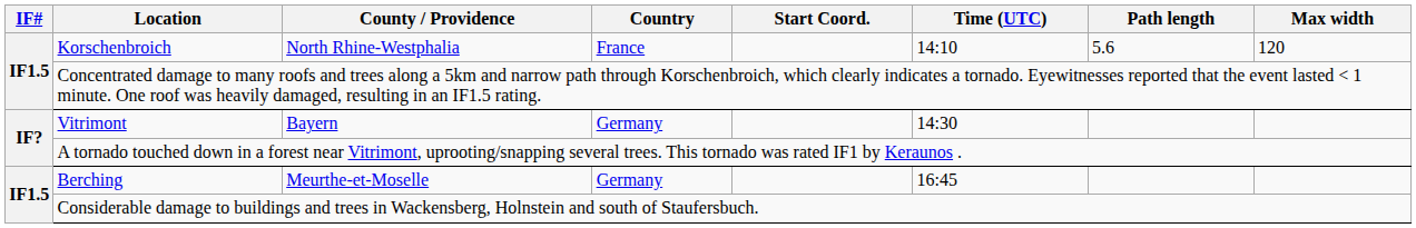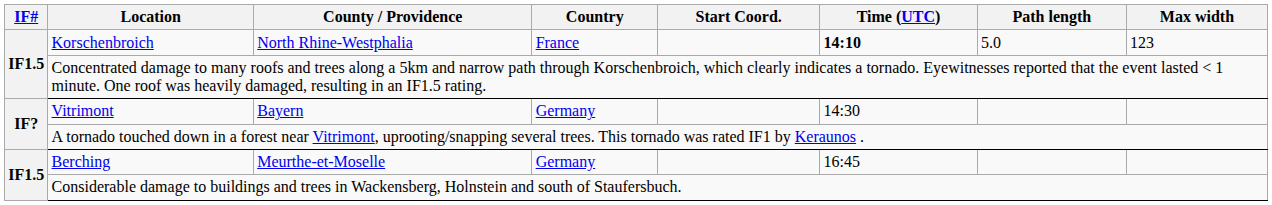Korschenbroich | Time (UTC): normal -> bold
Korschenbroich | Path length: 5.6 -> 5.0
Korschenbroich | Max width: 120 -> 123
